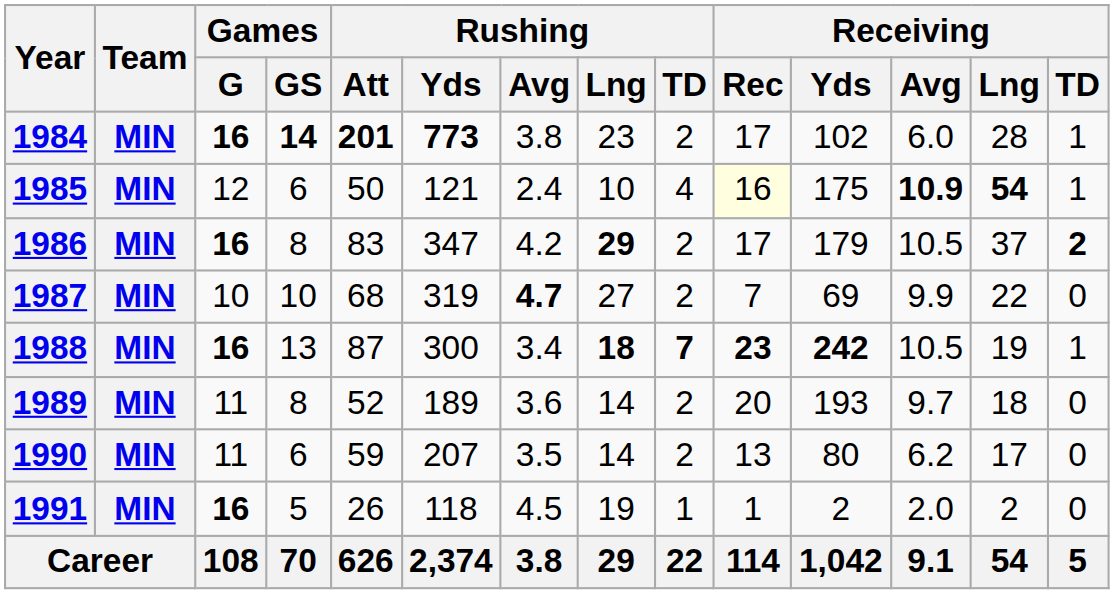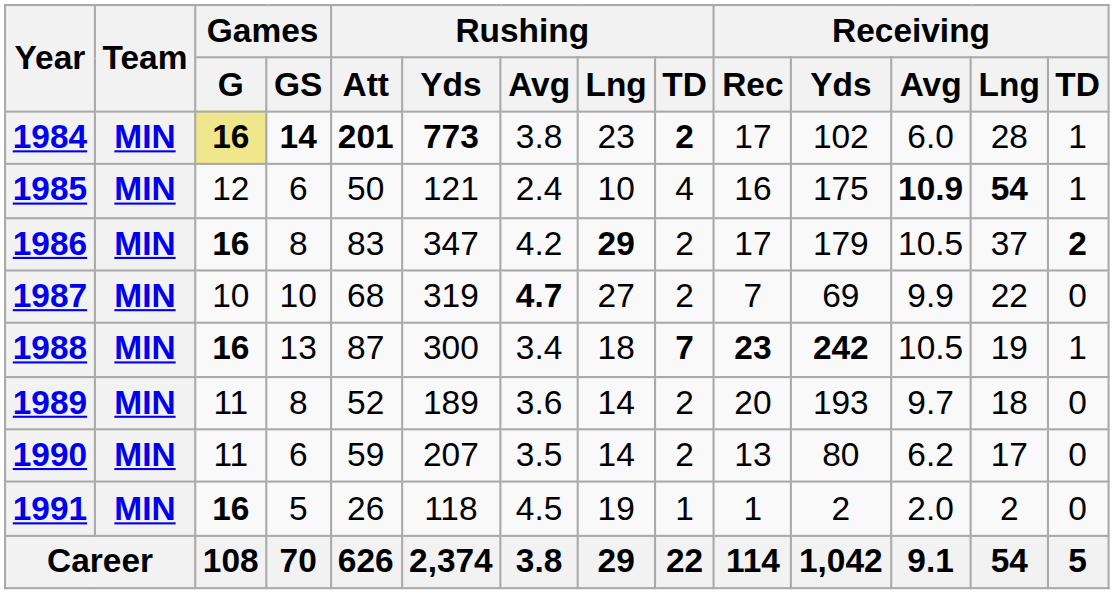1984 | Games / G: no background -> khaki background
1984 | Rushing / TD: normal -> bold
1985 | Receiving / Rec: lightyellow background -> no background
1988 | Rushing / Lng: bold -> normal
